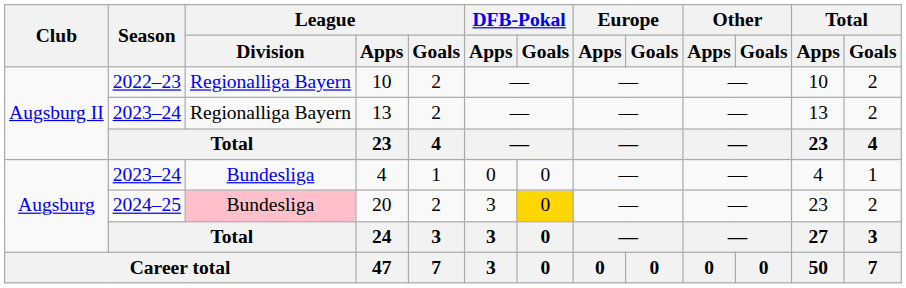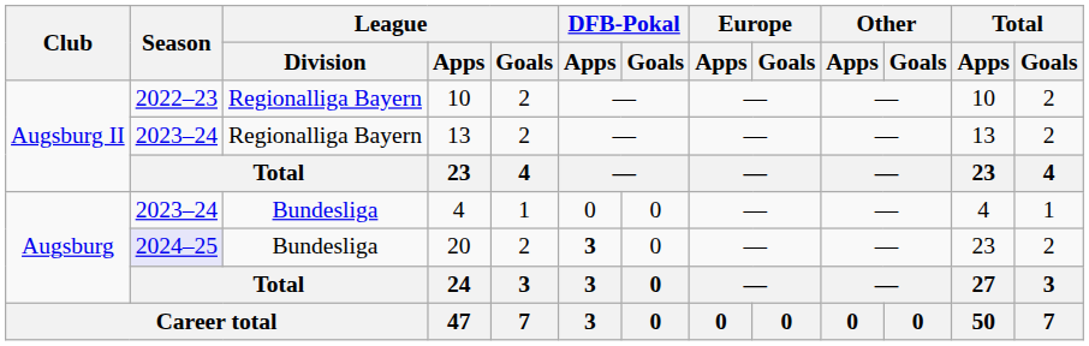20 | Season: no background -> lavender background
20 | League / Division: pink background -> no background
20 | DFB-Pokal / Apps: normal -> bold
20 | DFB-Pokal / Goals: gold background -> no background
